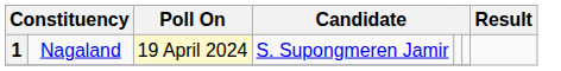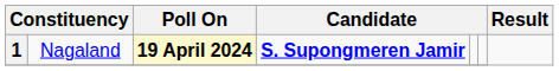1 | Poll On: normal -> bold
1 | column 4: normal -> bold
